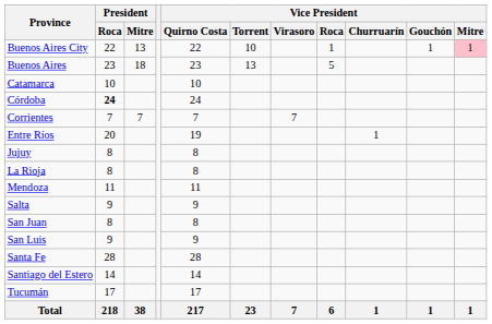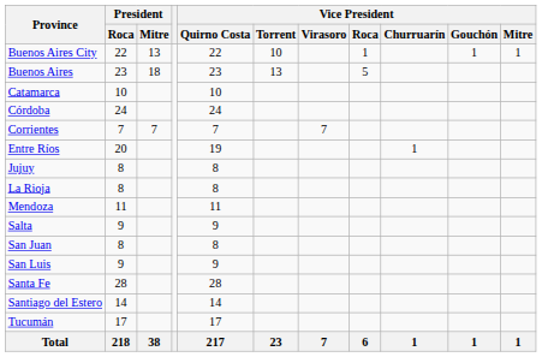Buenos Aires City | Vice President / Mitre: pink background -> no background
Córdoba | President / Roca: bold -> normal
